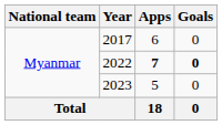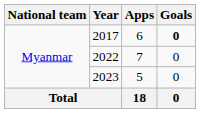2017 | Goals: normal -> bold
2022 | Apps: bold -> normal
2022 | Goals: bold -> normal
